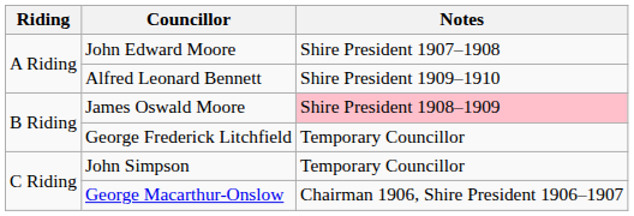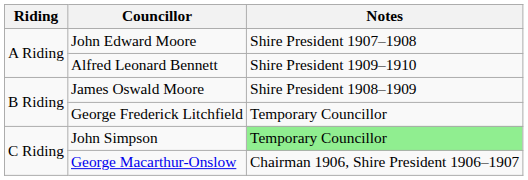James Oswald Moore | Notes: pink background -> no background
John Simpson | Notes: no background -> lightgreen background
